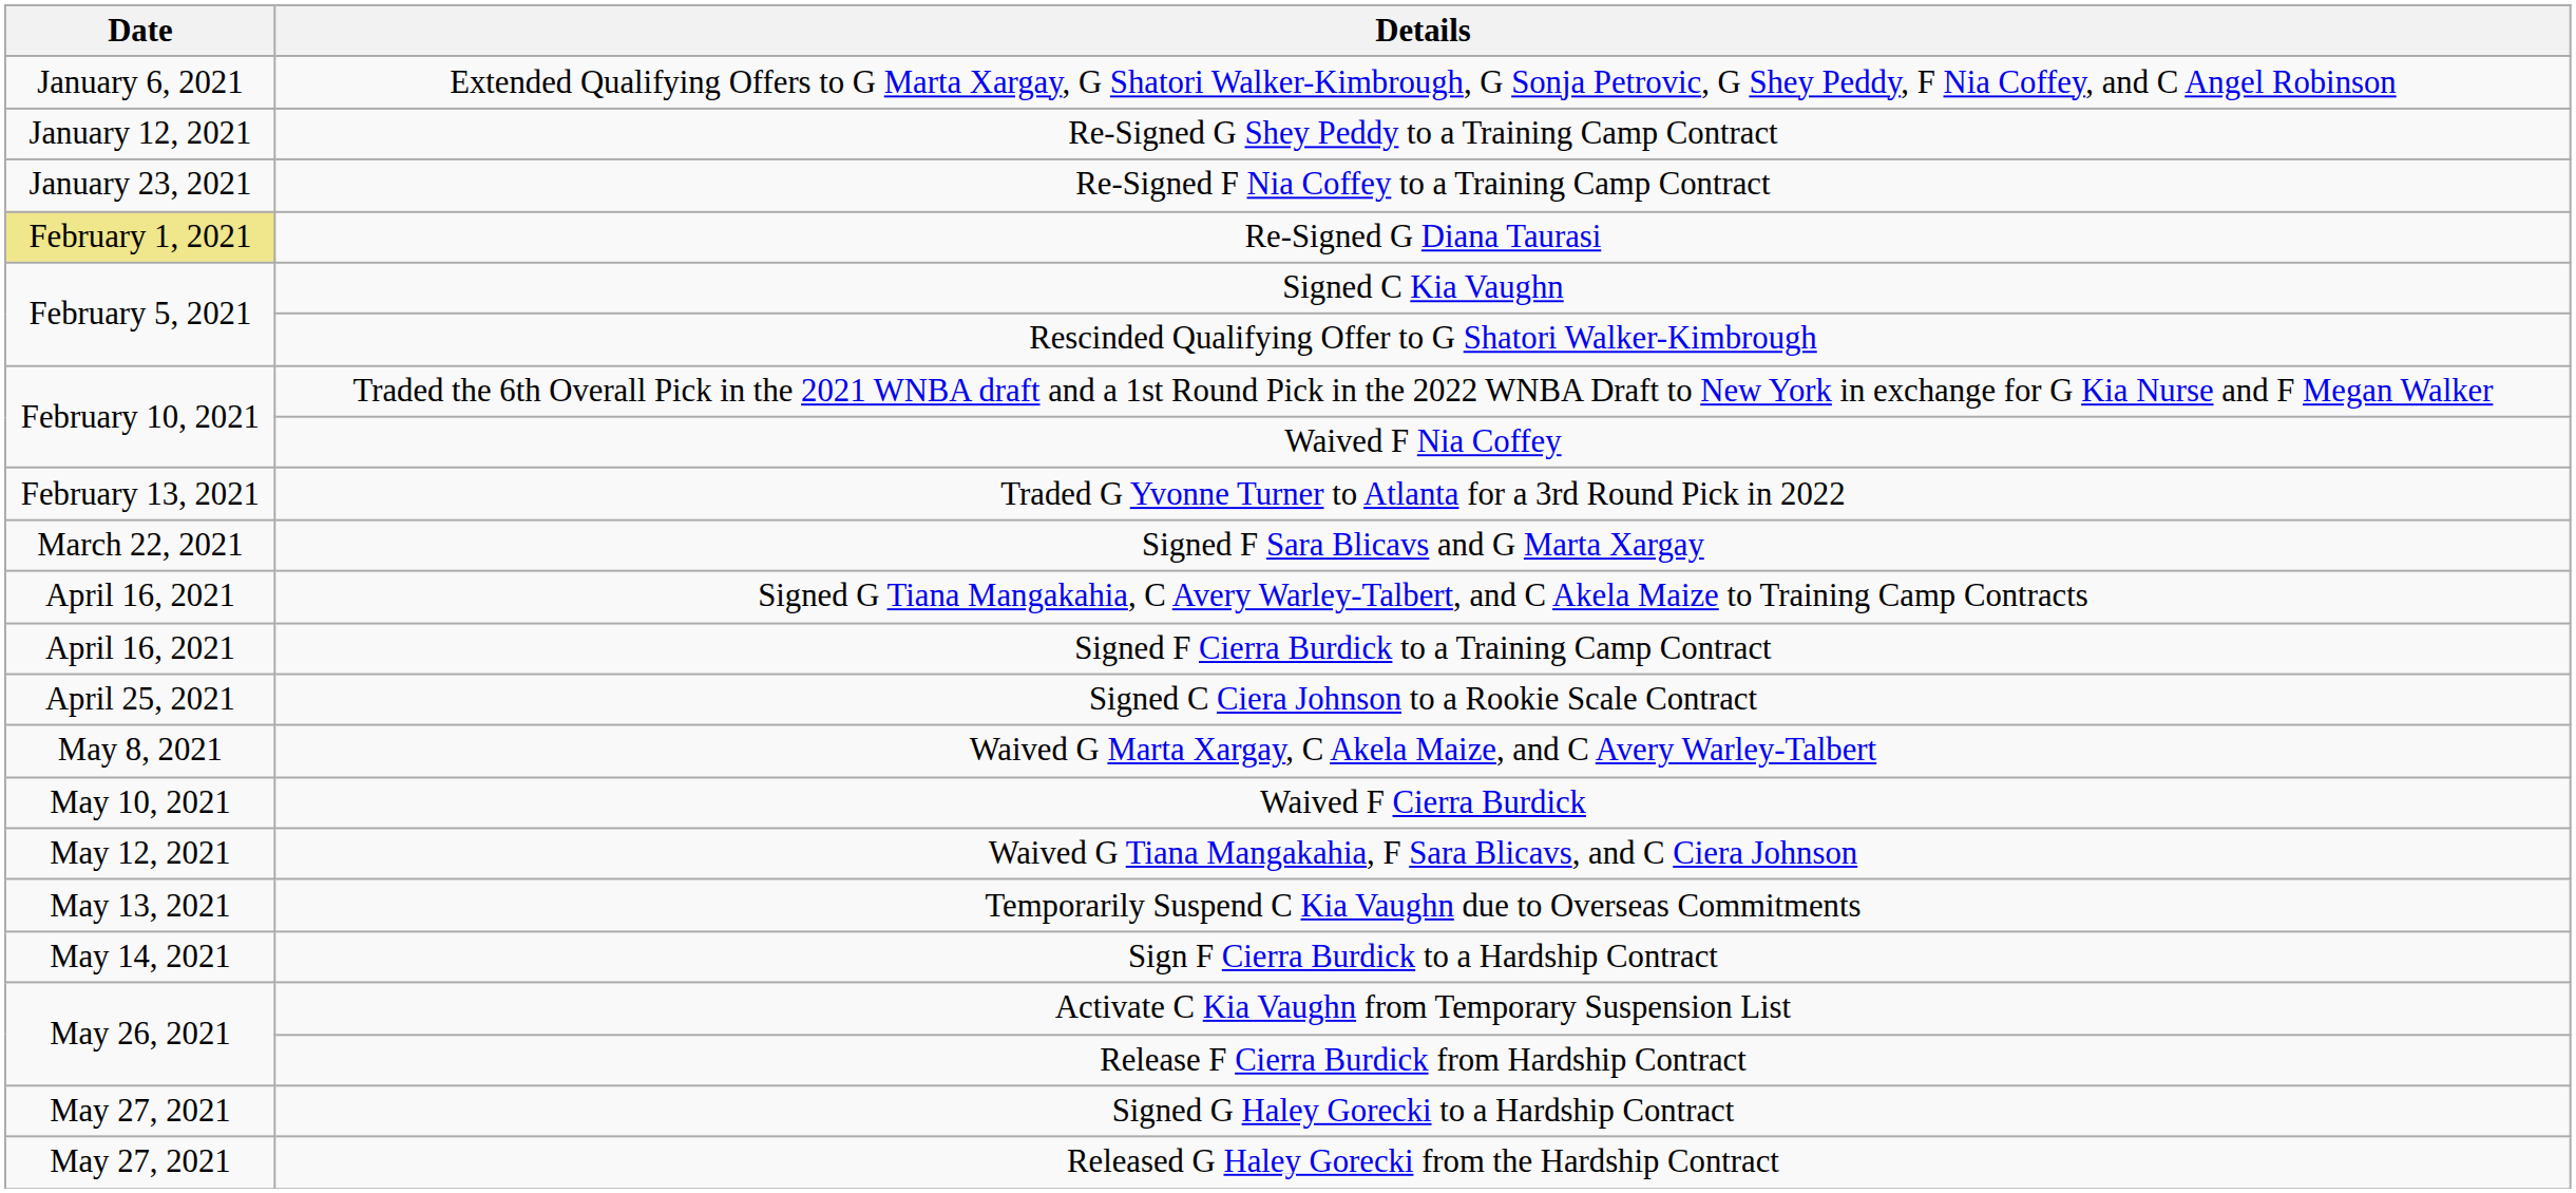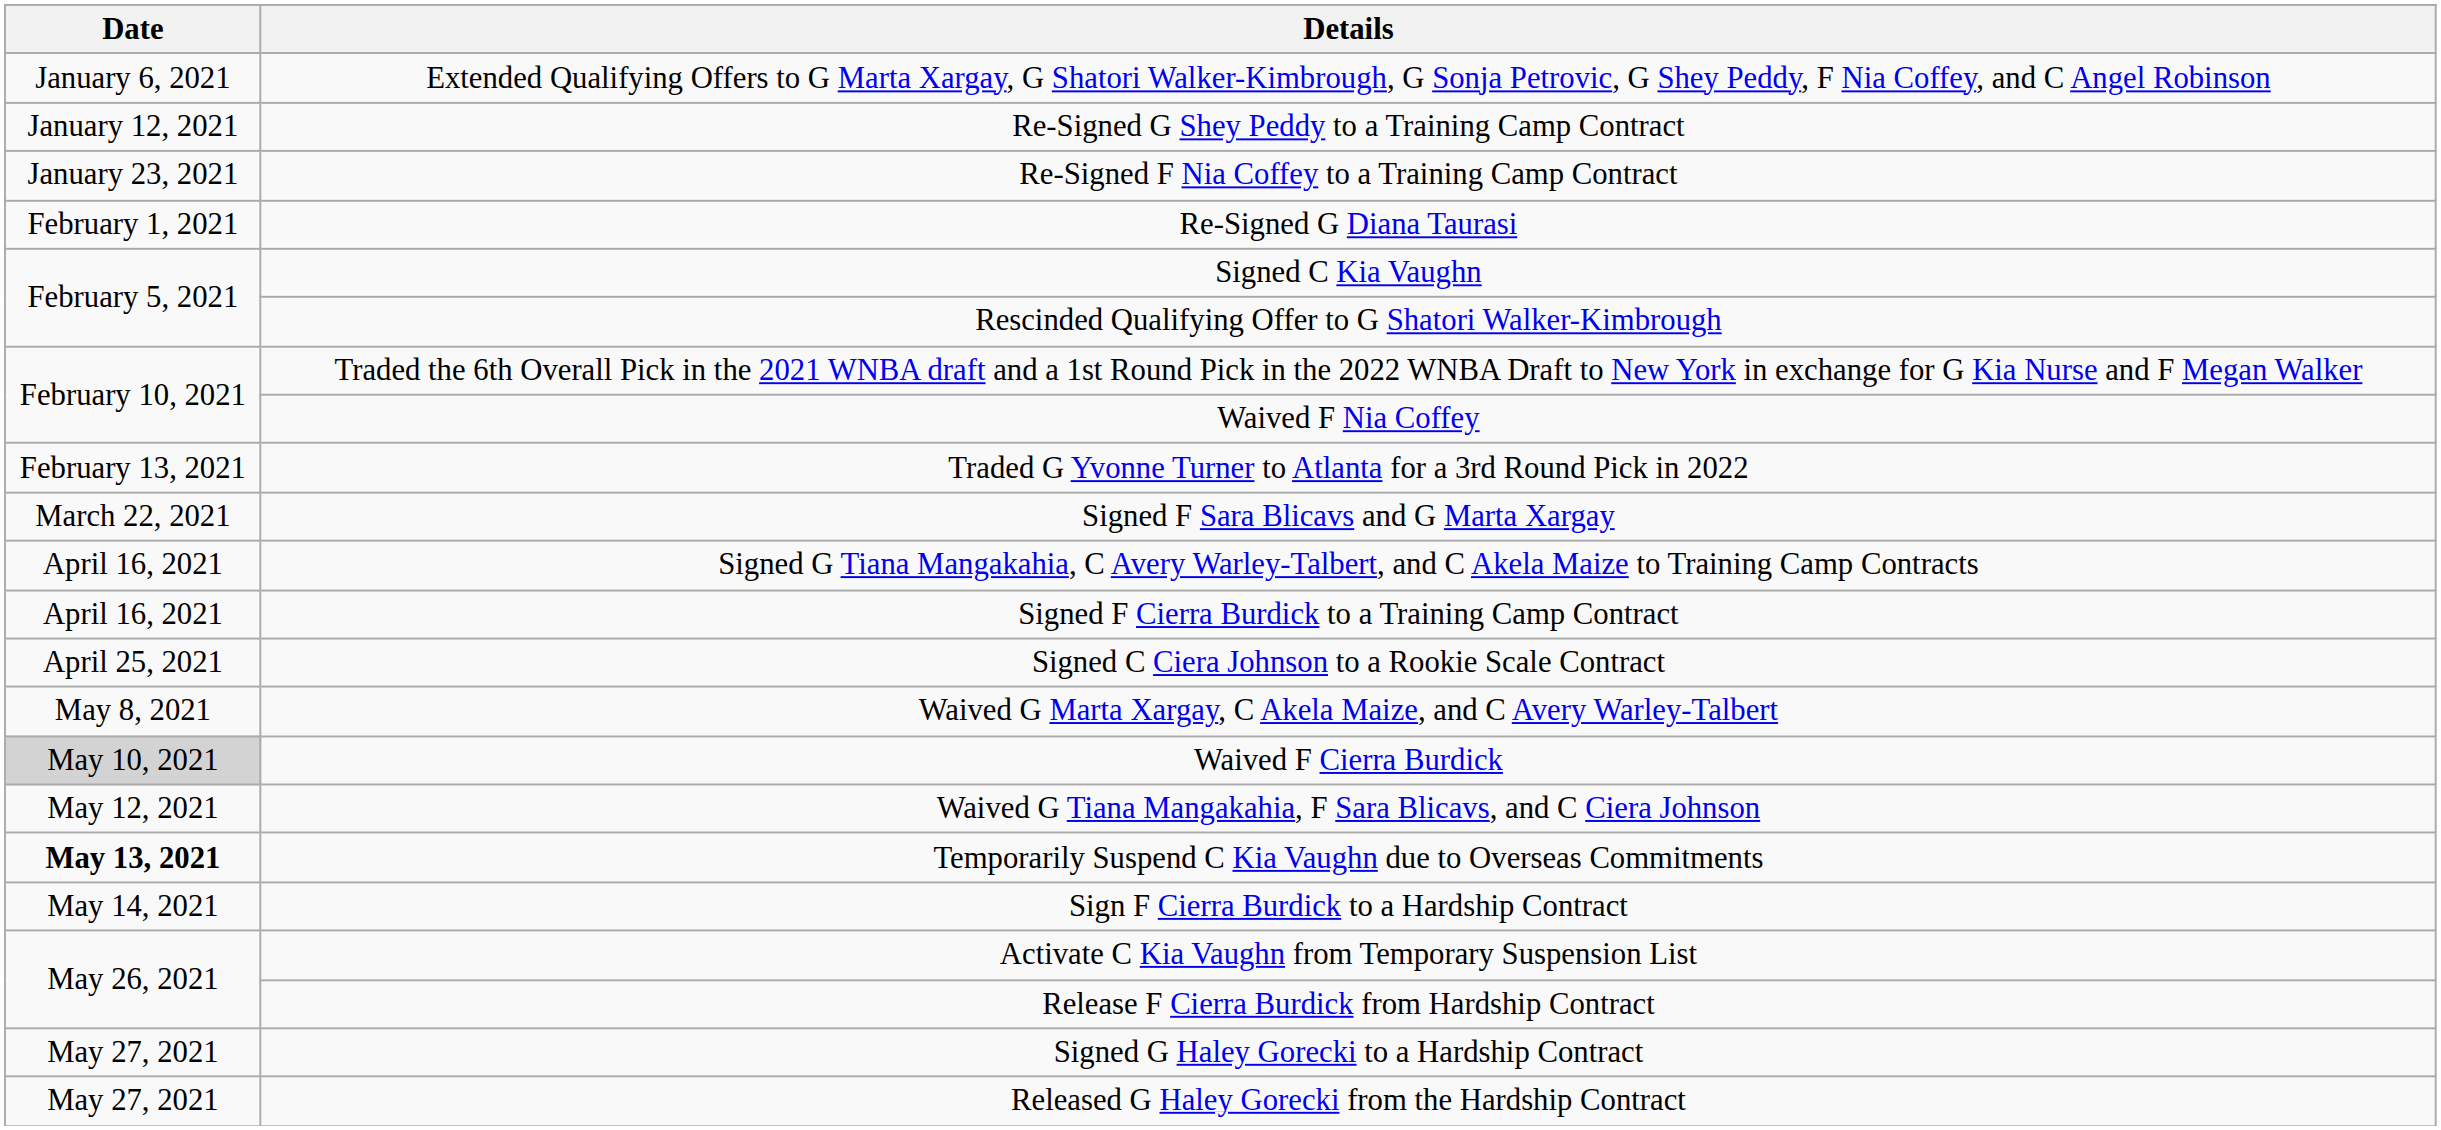Re-Signed G Diana Taurasi | Date: khaki background -> no background
Waived F Cierra Burdick | Date: no background -> lightgrey background
Temporarily Suspend C Kia Vaughn due to Overseas Commitments | Date: normal -> bold
